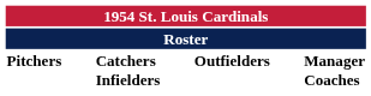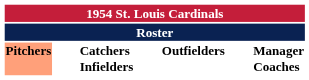Pitchers | column 1: no background -> lightsalmon background
